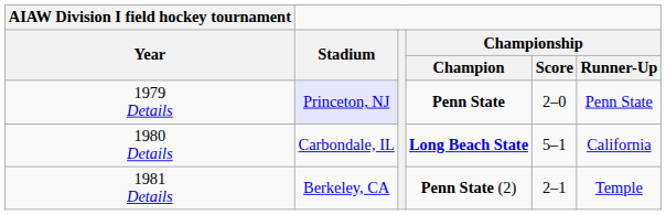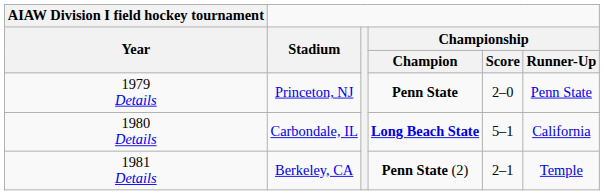1979 Details | Stadium: lavender background -> no background
